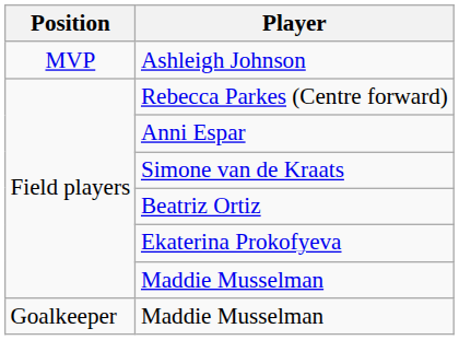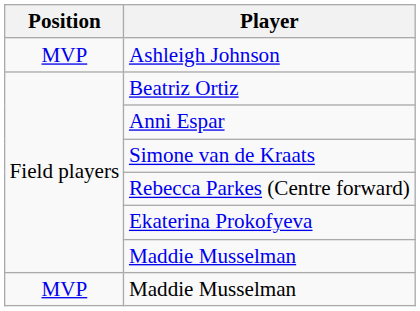row 3 | Player: Rebecca Parkes (Centre forward) -> Beatriz Ortiz
row 6 | Player: Beatriz Ortiz -> Rebecca Parkes (Centre forward)
row 9 | Position: Goalkeeper -> MVP
